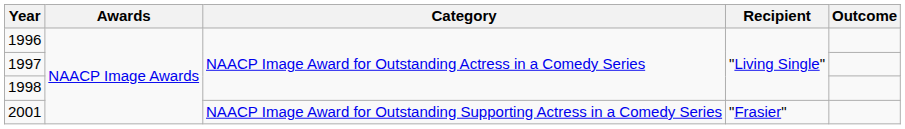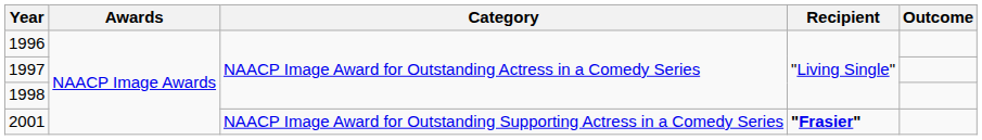2001 | Recipient: normal -> bold
